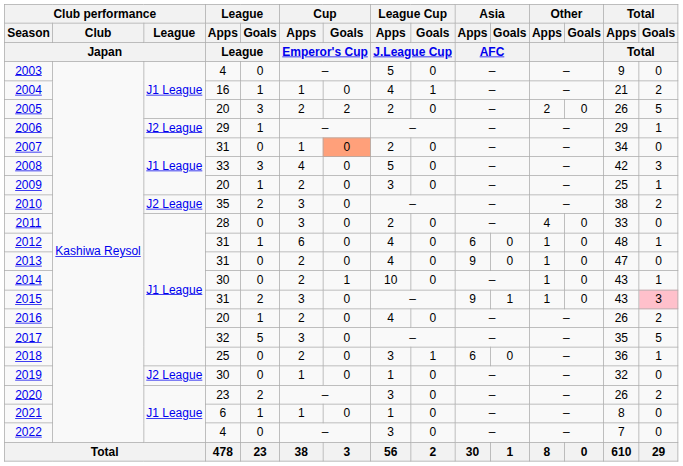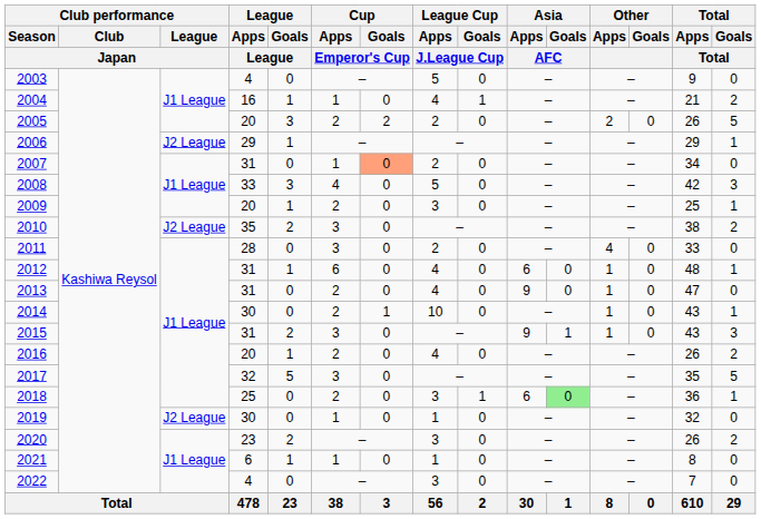2015 | Total / Goals / Total: pink background -> no background
2018 | Asia / Goals / AFC: no background -> lightgreen background
